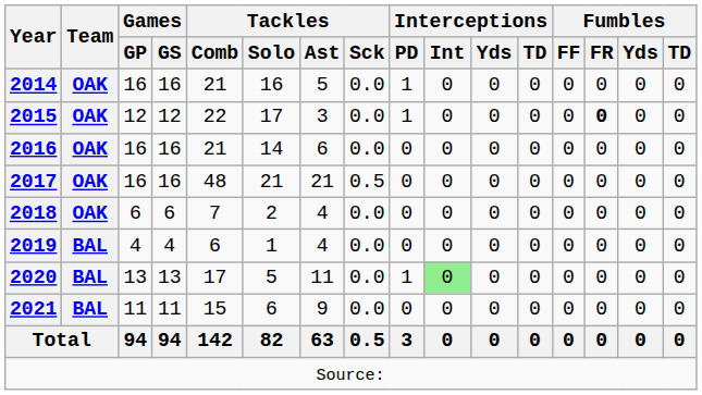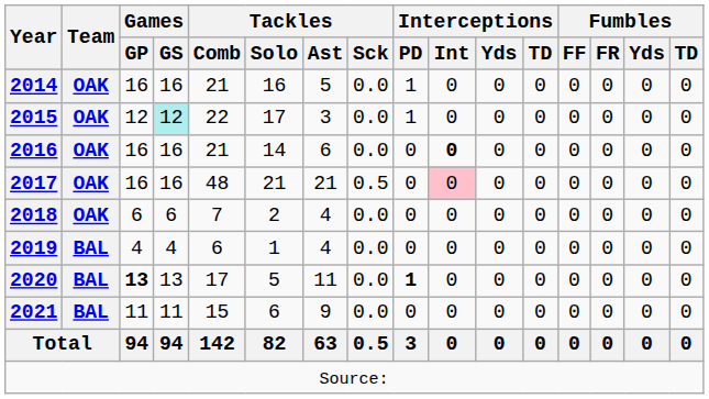2015 | Games / GS: no background -> paleturquoise background
2015 | Fumbles / FR: bold -> normal
2016 | Interceptions / Int: normal -> bold
2017 | Interceptions / Int: no background -> pink background
2020 | Games / GP: normal -> bold
2020 | Interceptions / PD: normal -> bold
2020 | Interceptions / Int: lightgreen background -> no background
